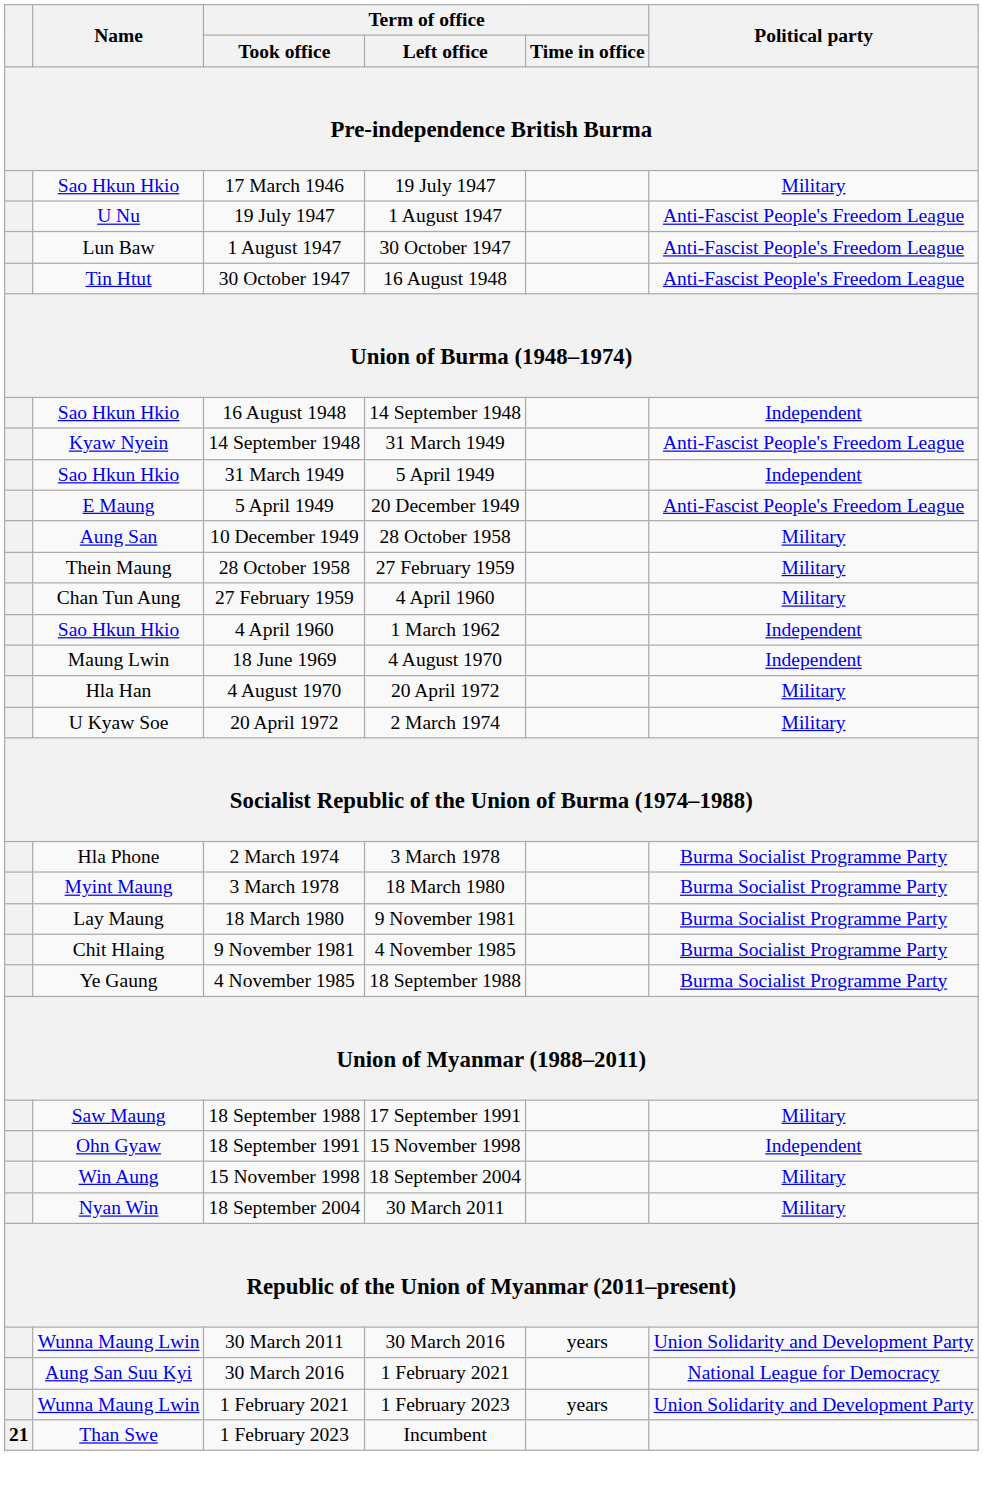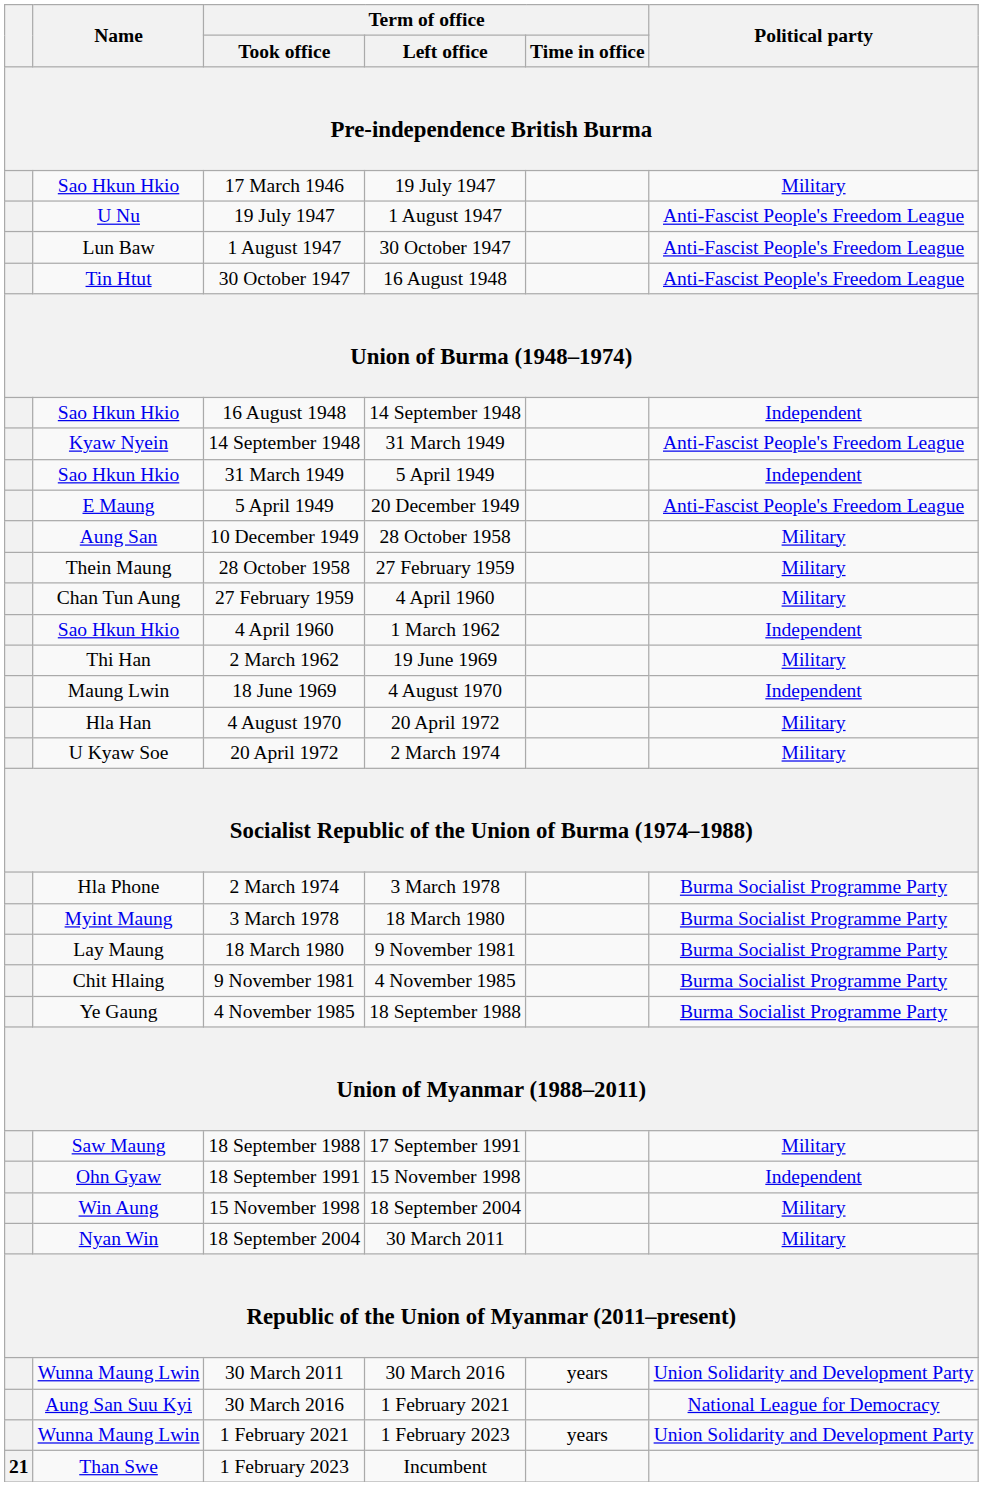+ row: Thi Han | 2 March 1962 | 19 June 1969 | Military
